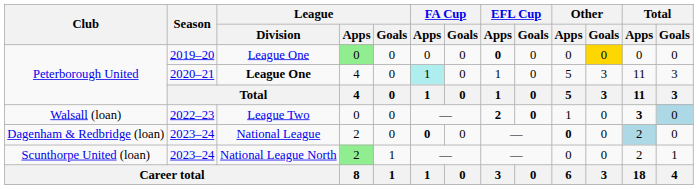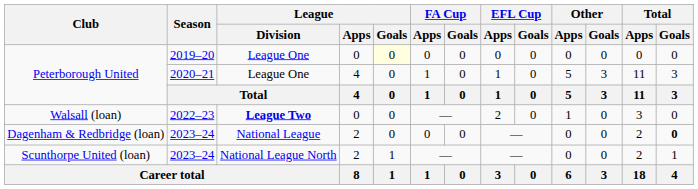Peterborough United / 2019–20 | League / Apps: lightgreen background -> no background
Peterborough United / 2019–20 | League / Goals: no background -> lightyellow background
Peterborough United / 2019–20 | EFL Cup / Apps: bold -> normal
Peterborough United / 2019–20 | Other / Goals: gold background -> no background
Peterborough United / 2020–21 | League / Division: bold -> normal
Peterborough United / 2020–21 | FA Cup / Apps: paleturquoise background -> no background
Walsall (loan) | League / Division: normal -> bold
Walsall (loan) | EFL Cup / Apps: bold -> normal
Walsall (loan) | EFL Cup / Goals: bold -> normal
Walsall (loan) | Total / Apps: bold -> normal
Walsall (loan) | Total / Goals: lightblue background -> no background
Dagenham & Redbridge (loan) | FA Cup / Apps: bold -> normal
Dagenham & Redbridge (loan) | Other / Apps: bold -> normal
Dagenham & Redbridge (loan) | Total / Apps: lightblue background -> no background
Dagenham & Redbridge (loan) | Total / Goals: normal -> bold
Scunthorpe United (loan) | League / Apps: lightgreen background -> no background
